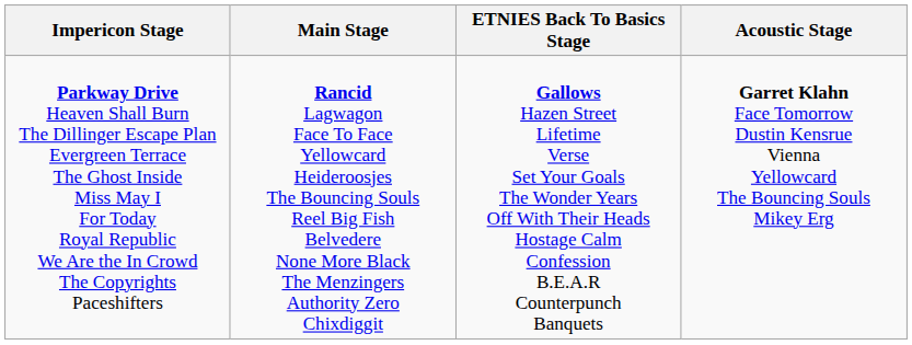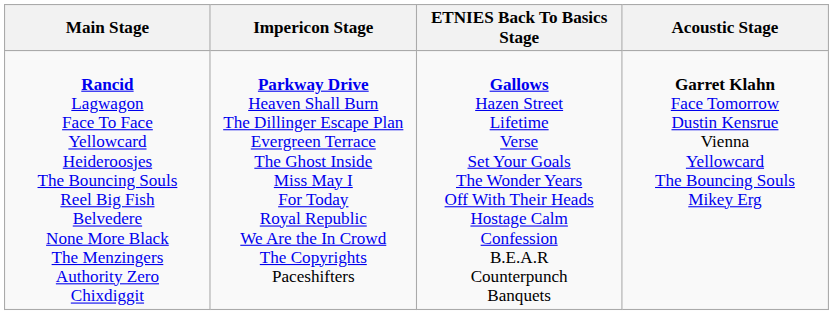columns swapped: Main Stage <-> Impericon Stage
